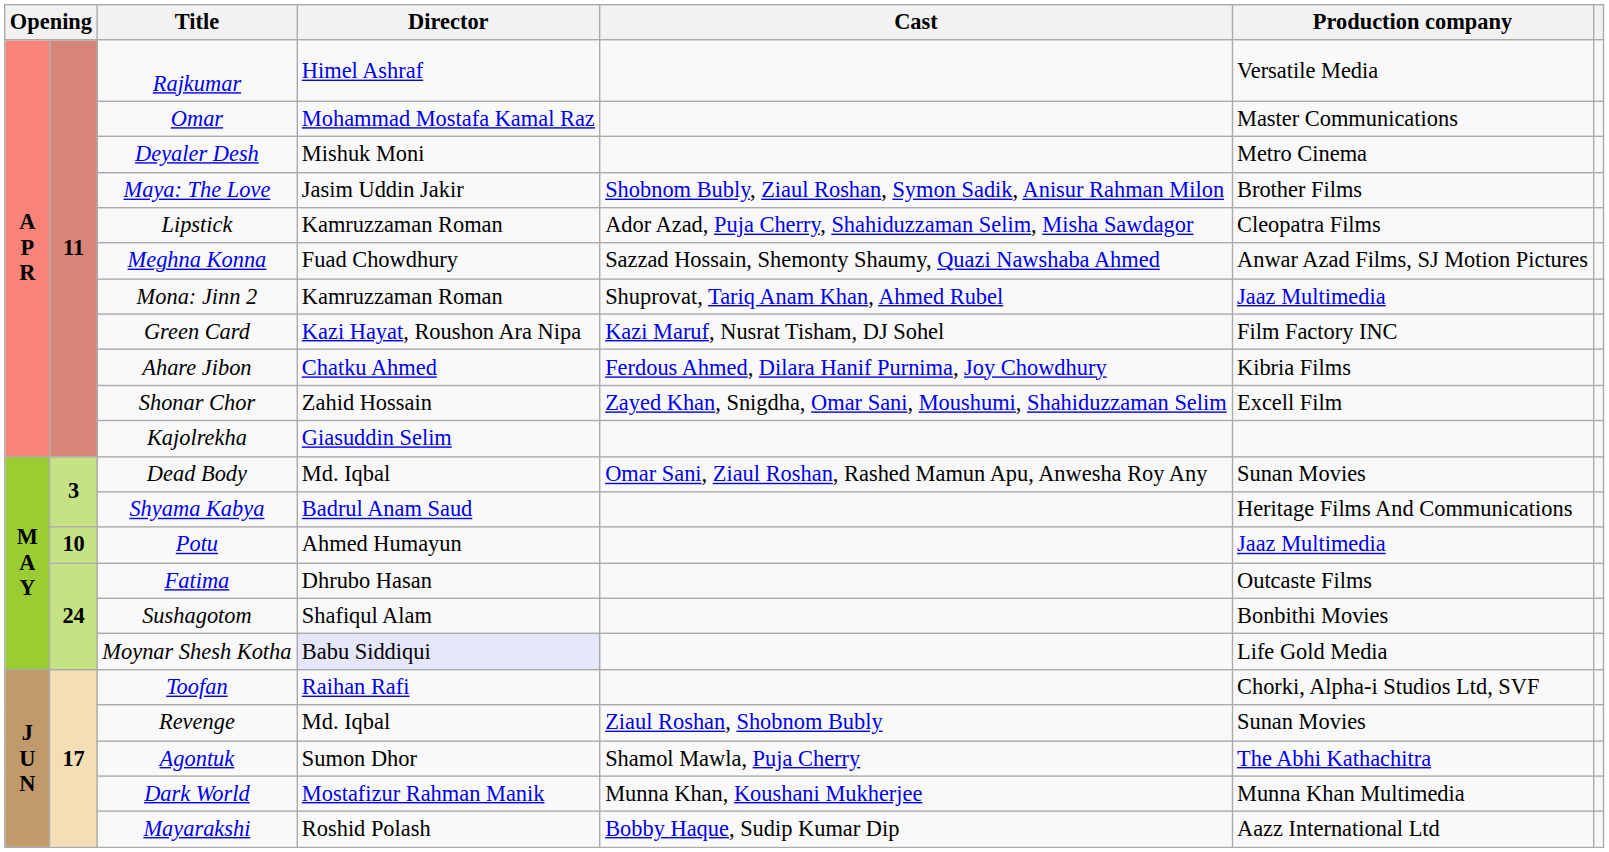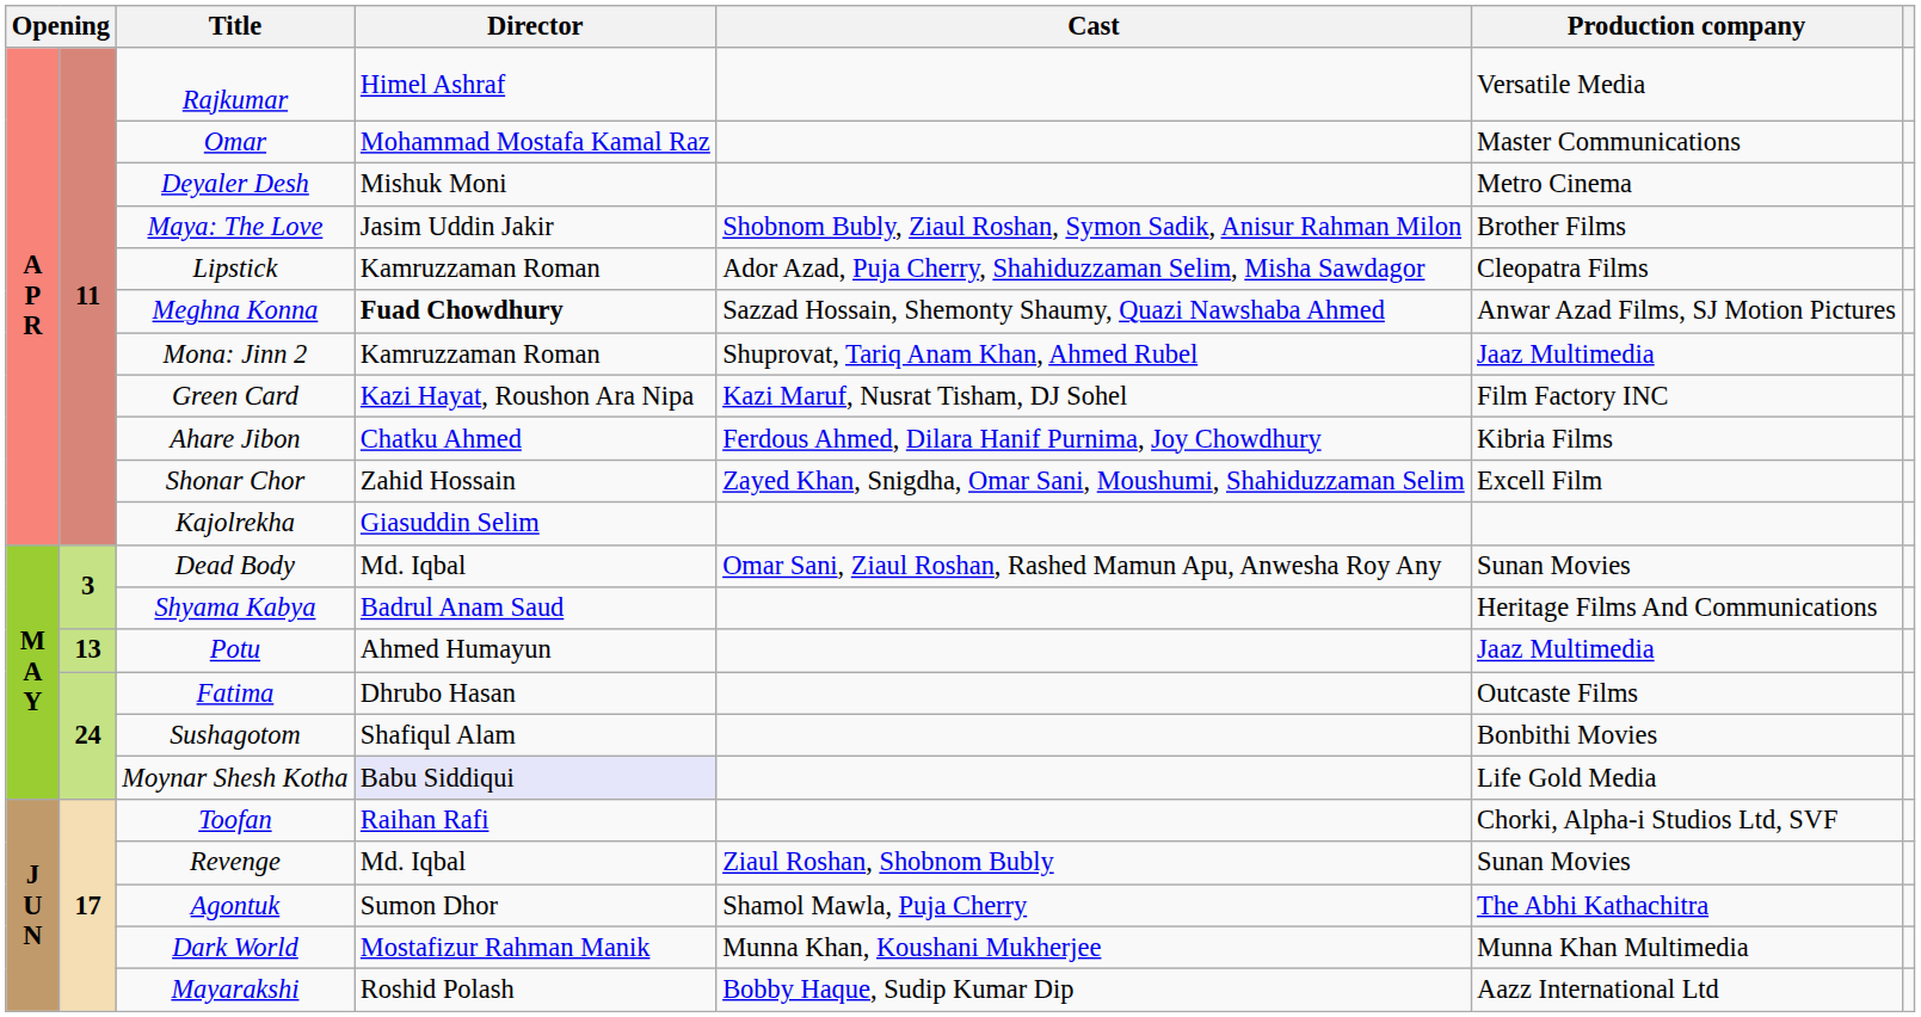Meghna Konna | Director: normal -> bold
Potu | column 2: 10 -> 13
